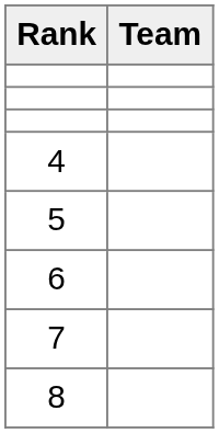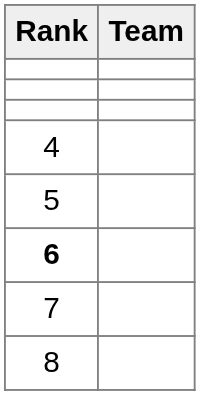row 7 | Rank: normal -> bold
